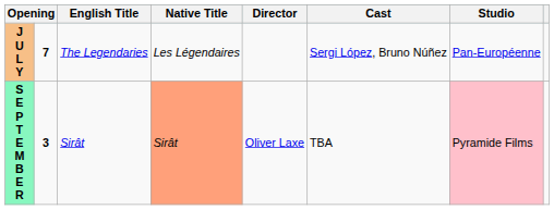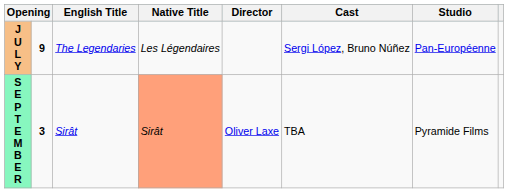J U L Y | column 2: 7 -> 9
S E P T E M B E R | Studio: pink background -> no background
